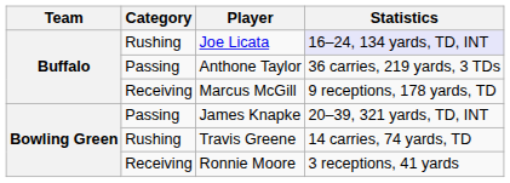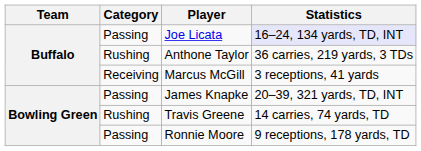Joe Licata | Category: Rushing -> Passing
Anthone Taylor | Category: Passing -> Rushing
Marcus McGill | Statistics: 9 receptions, 178 yards, TD -> 3 receptions, 41 yards
Ronnie Moore | Category: Receiving -> Passing
Ronnie Moore | Statistics: 3 receptions, 41 yards -> 9 receptions, 178 yards, TD
